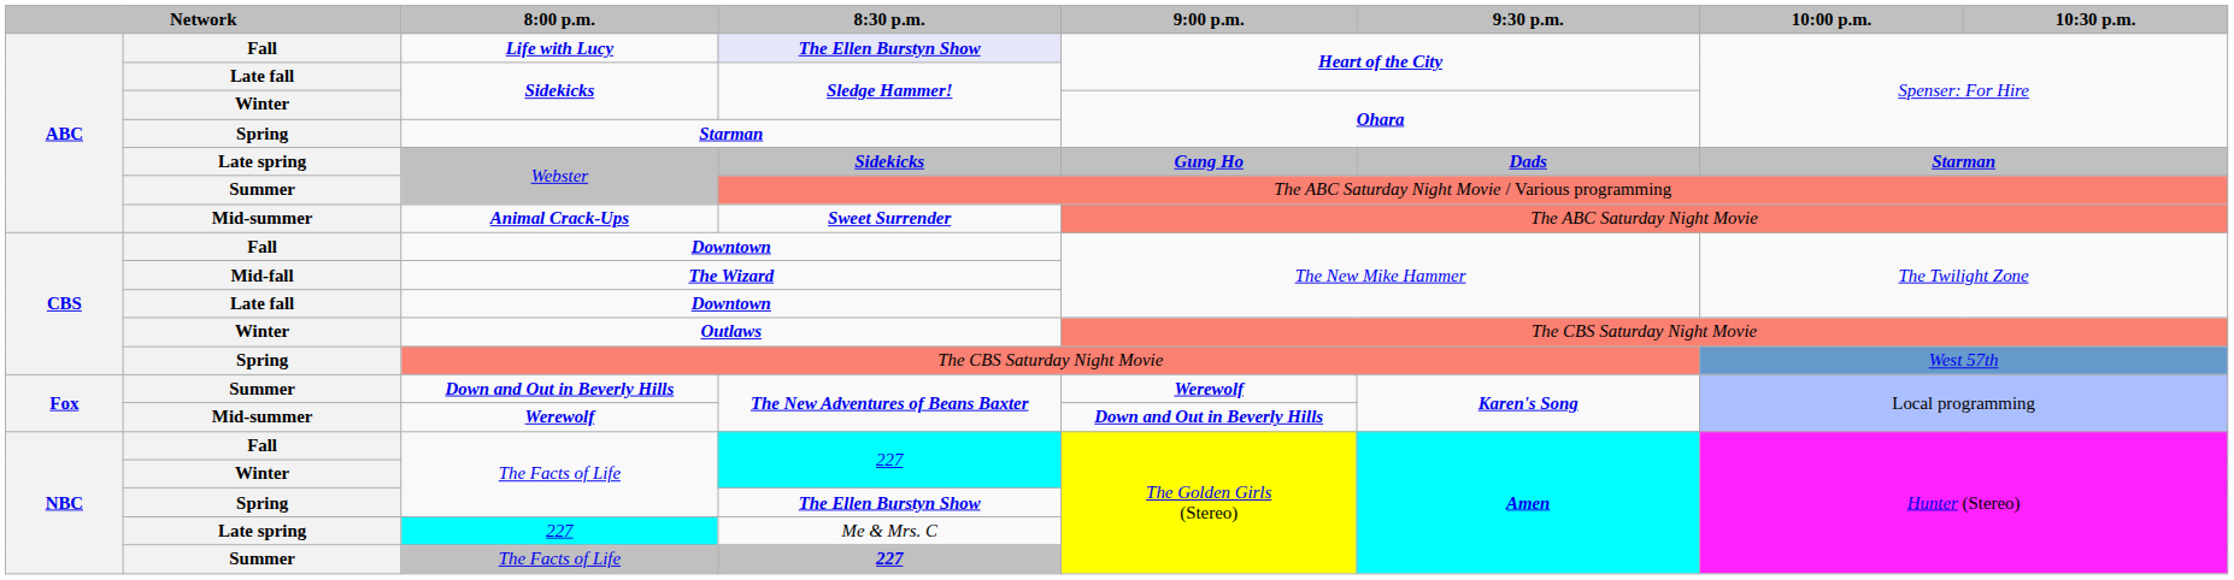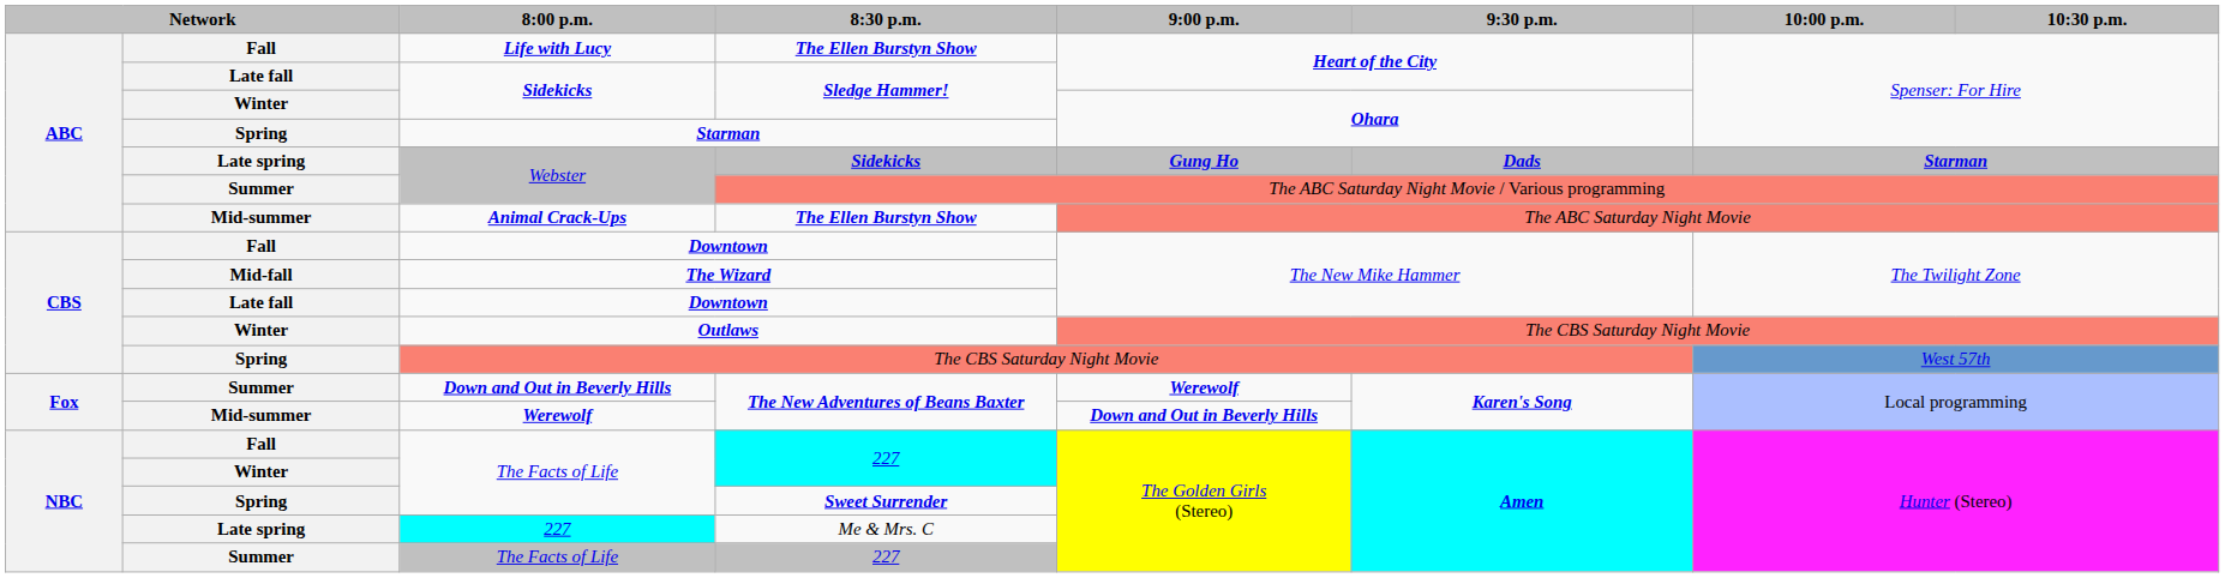Life with Lucy | 8:30 p.m.: lavender background -> no background
Animal Crack-Ups | 8:30 p.m.: Sweet Surrender -> The Ellen Burstyn Show
Spring / The Facts of Life | 8:30 p.m.: The Ellen Burstyn Show -> Sweet Surrender
Summer / The Facts of Life | 8:30 p.m.: bold -> normal
